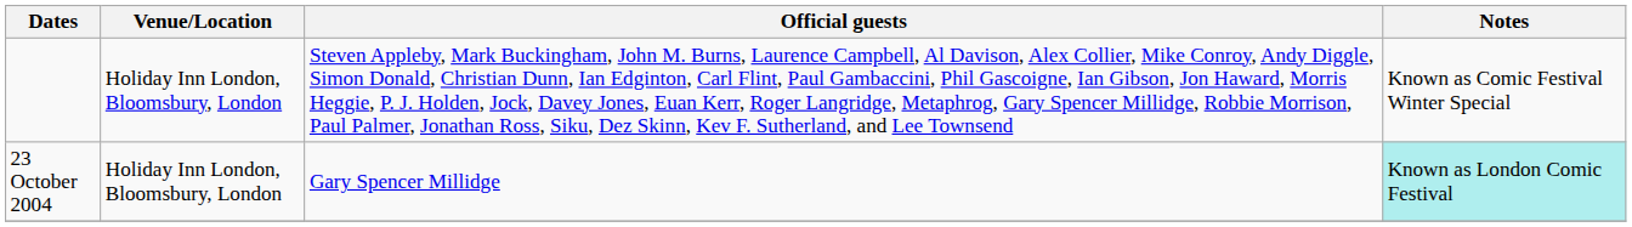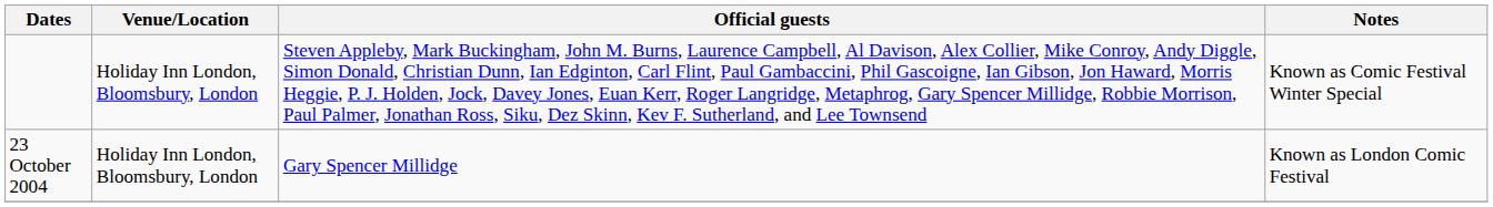23 October 2004 | Notes: paleturquoise background -> no background
